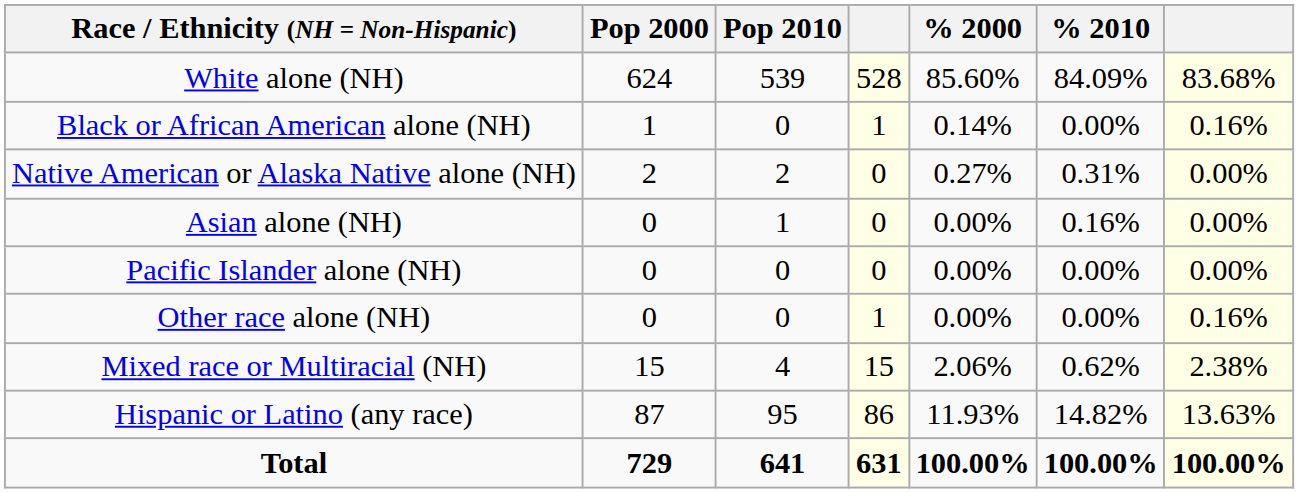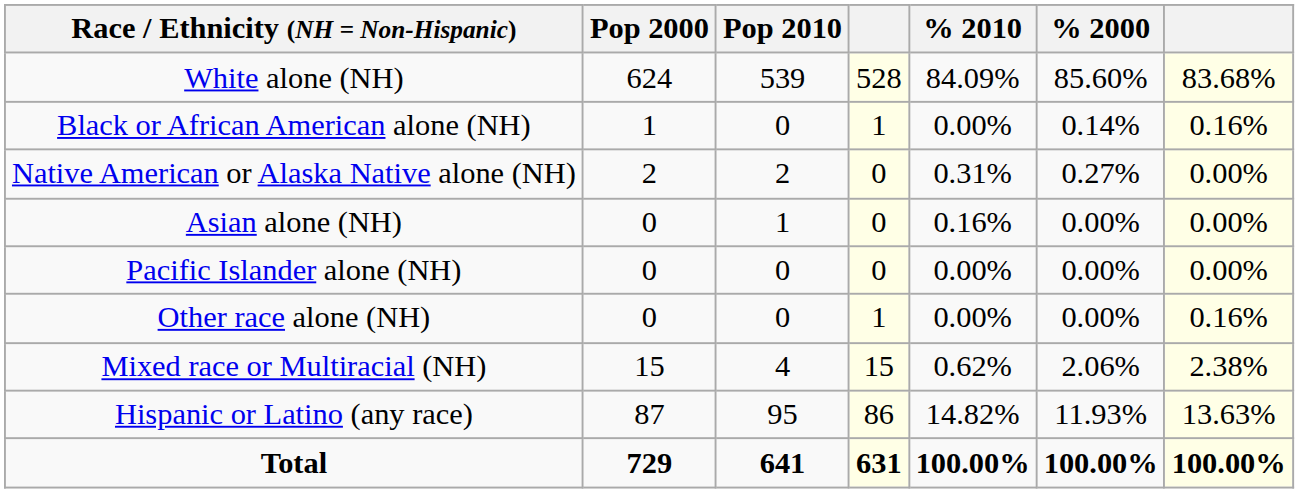columns swapped: % 2000 <-> % 2010
